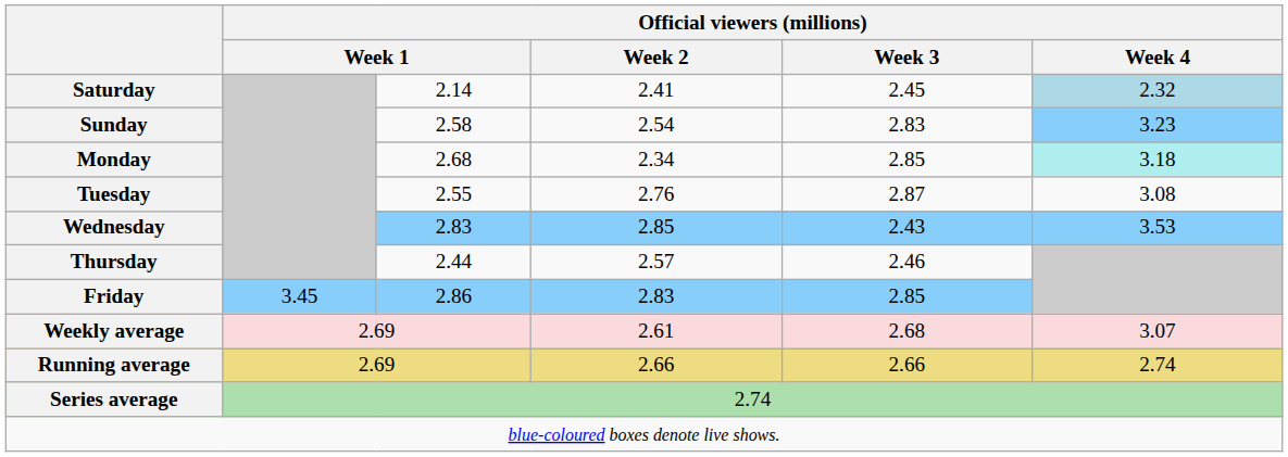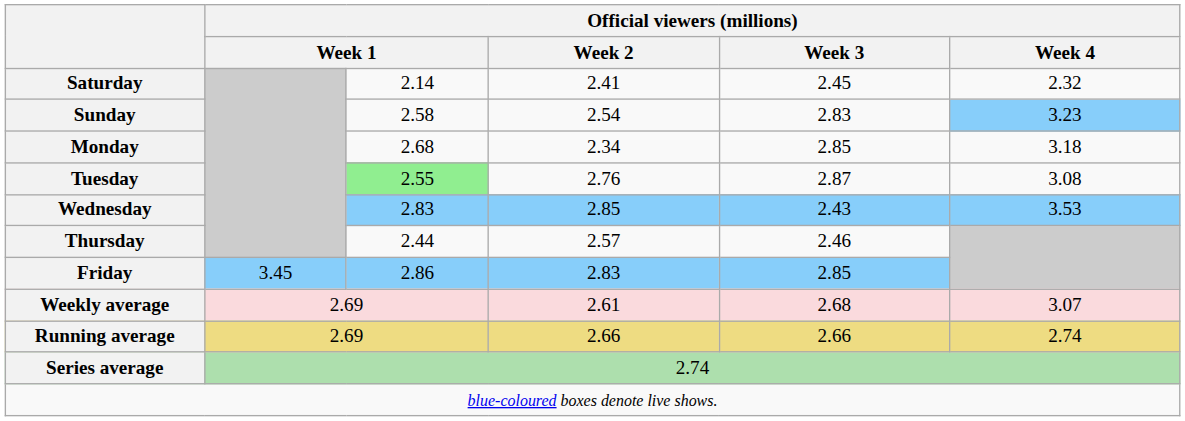Saturday | Official viewers (millions) / Week 4: lightblue background -> no background
Monday | Official viewers (millions) / Week 4: paleturquoise background -> no background
Tuesday | column 3: no background -> lightgreen background
